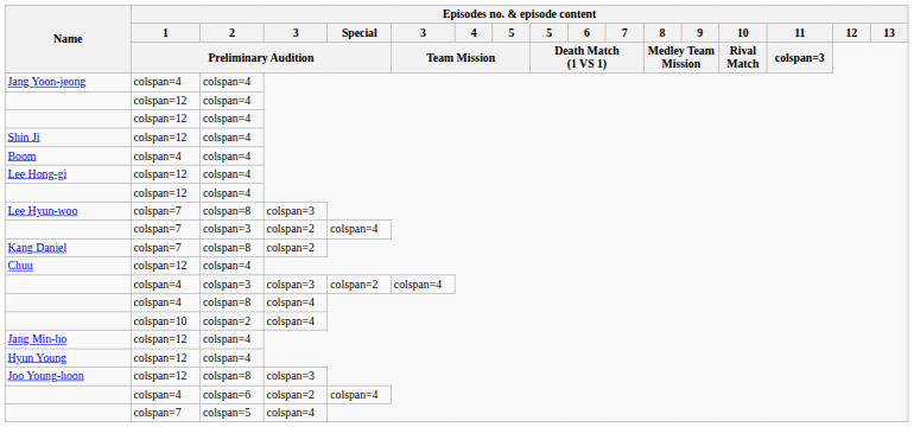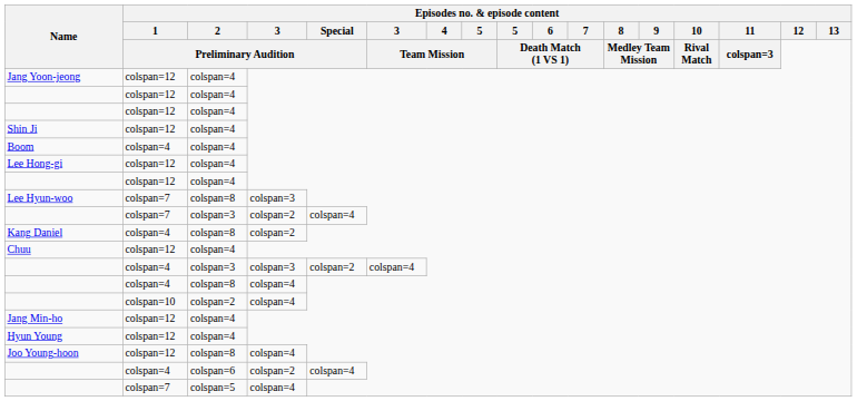Jang Yoon-jeong | Episodes no. & episode content / 1 / Preliminary Audition: colspan=4 -> colspan=12
Kang Daniel | Episodes no. & episode content / 1 / Preliminary Audition: colspan=7 -> colspan=4
Joo Young-hoon | Episodes no. & episode content / 3 / Preliminary Audition: colspan=3 -> colspan=4
